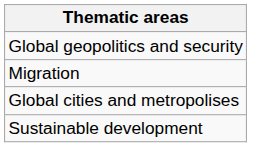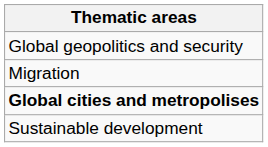row 4 | column 1: normal -> bold
